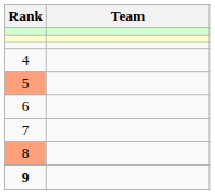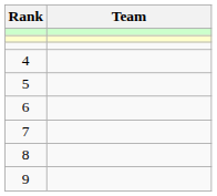row 6 | Rank: lightsalmon background -> no background
row 9 | Rank: lightsalmon background -> no background
row 10 | Rank: bold -> normal
